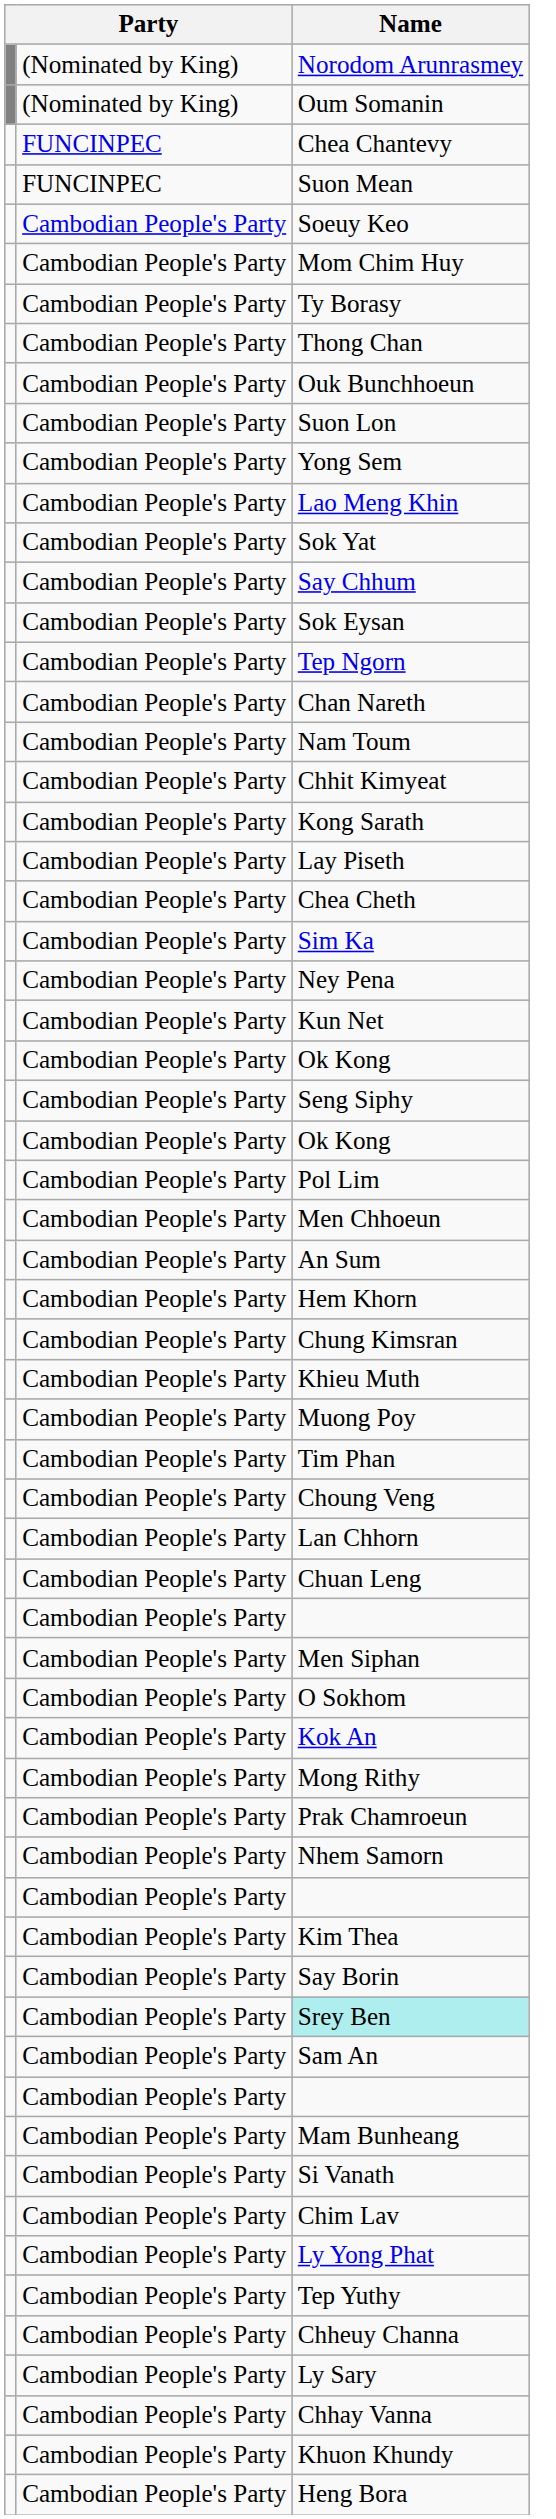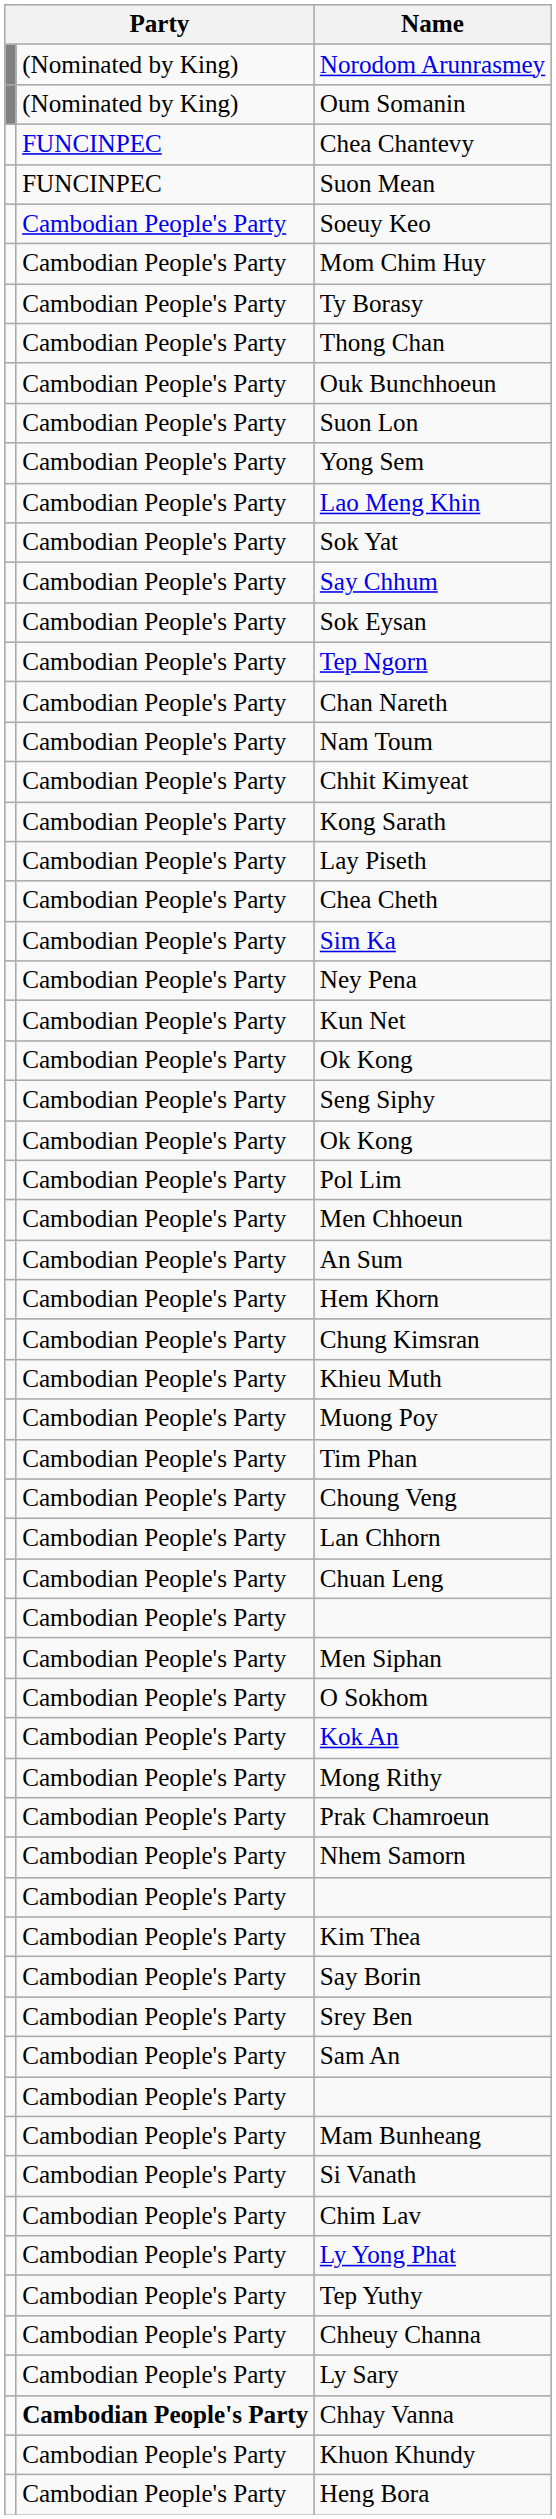Srey Ben | Name: paleturquoise background -> no background
Chhay Vanna | column 2: normal -> bold
